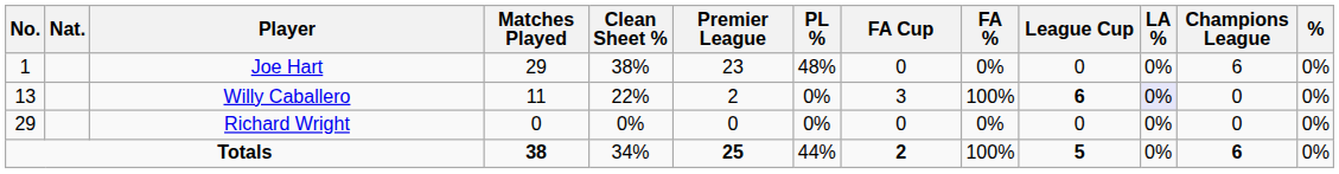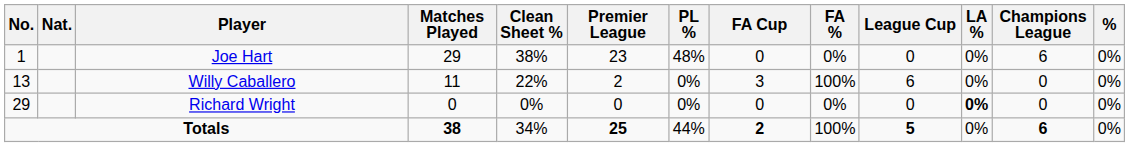Willy Caballero | League Cup: bold -> normal
Willy Caballero | LA %: lavender background -> no background
Richard Wright | LA %: normal -> bold
